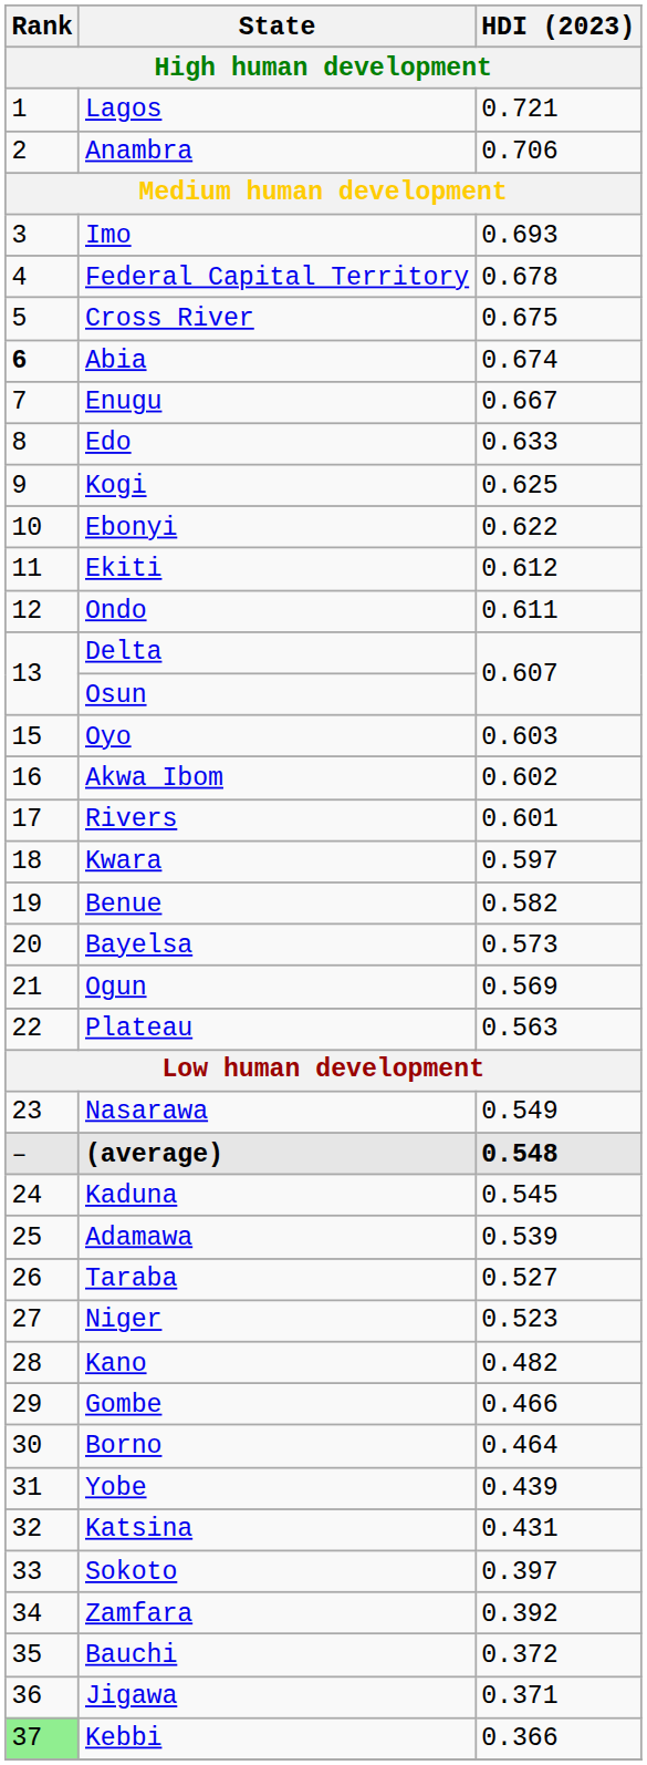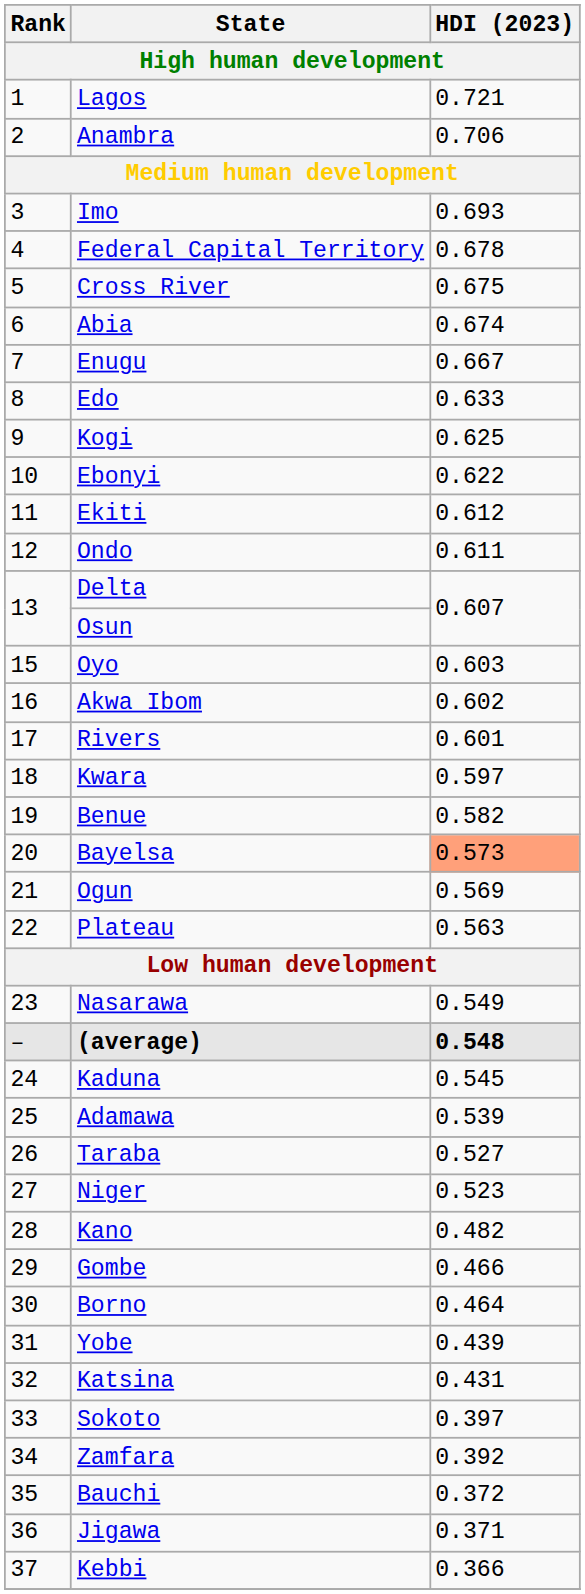Abia | Rank: bold -> normal
Bayelsa | HDI (2023): no background -> lightsalmon background
Kebbi | Rank: lightgreen background -> no background
